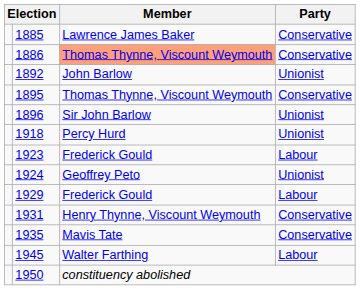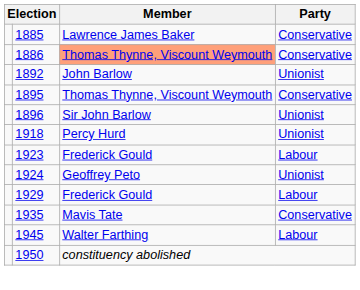- row: 1931 | Henry Thynne, Viscount Weymouth | Conservative
